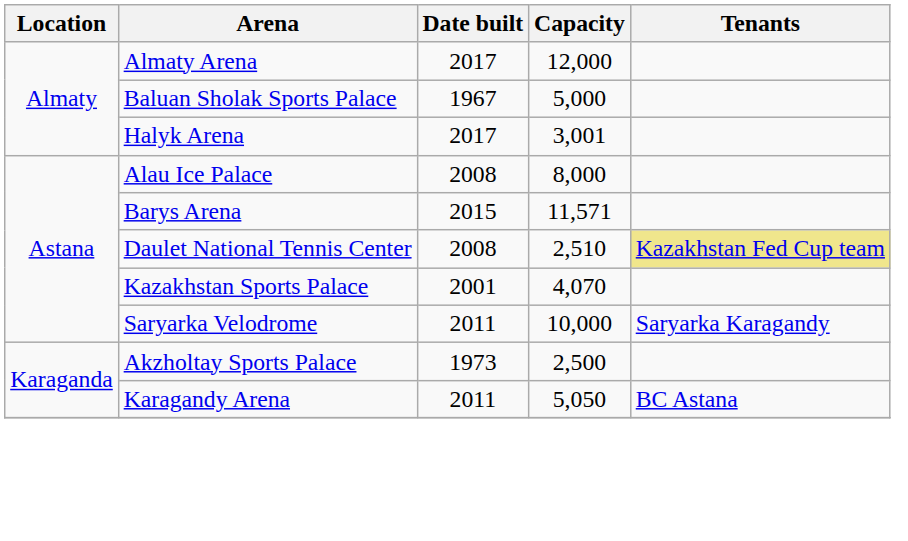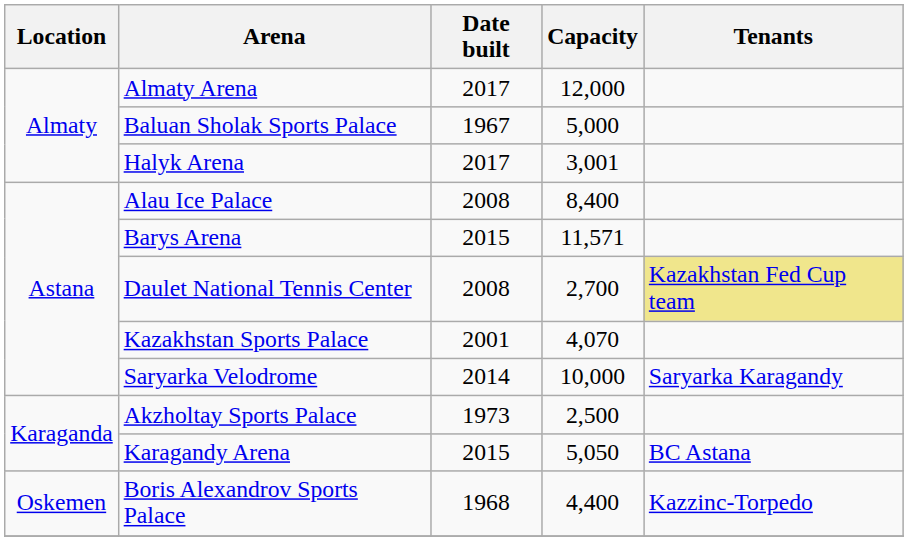Alau Ice Palace | Capacity: 8,000 -> 8,400
Daulet National Tennis Center | Capacity: 2,510 -> 2,700
Saryarka Velodrome | Date built: 2011 -> 2014
Karagandy Arena | Date built: 2011 -> 2015
+ row: Oskemen | Boris Alexandrov Sports Palace | 1968 | 4,400 | Kazzinc-Torpedo
